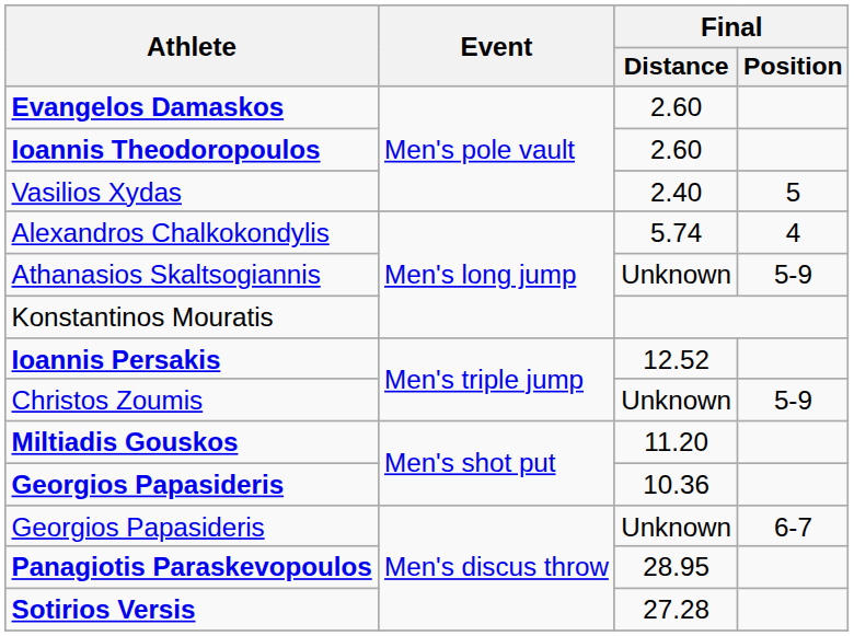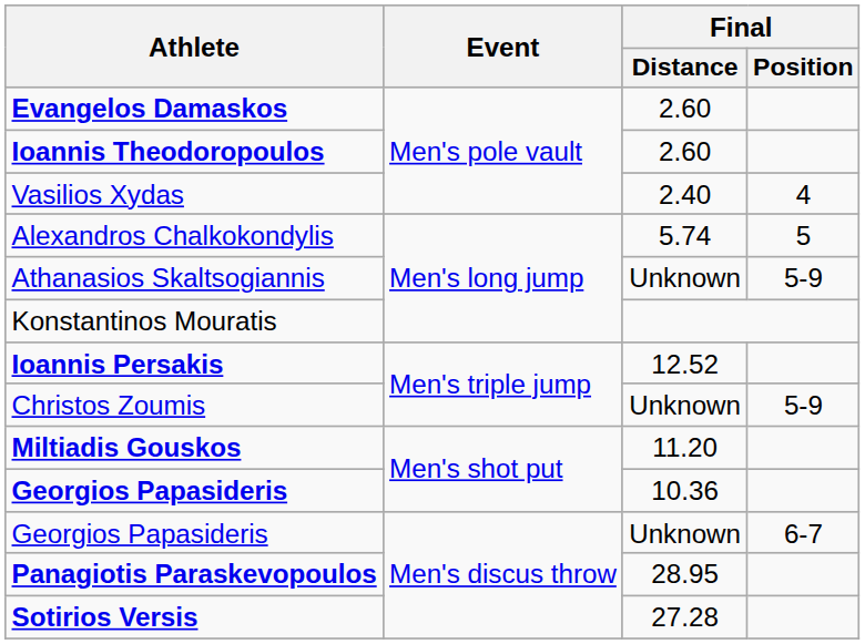Vasilios Xydas | Final / Position: 5 -> 4
Alexandros Chalkokondylis | Final / Position: 4 -> 5
